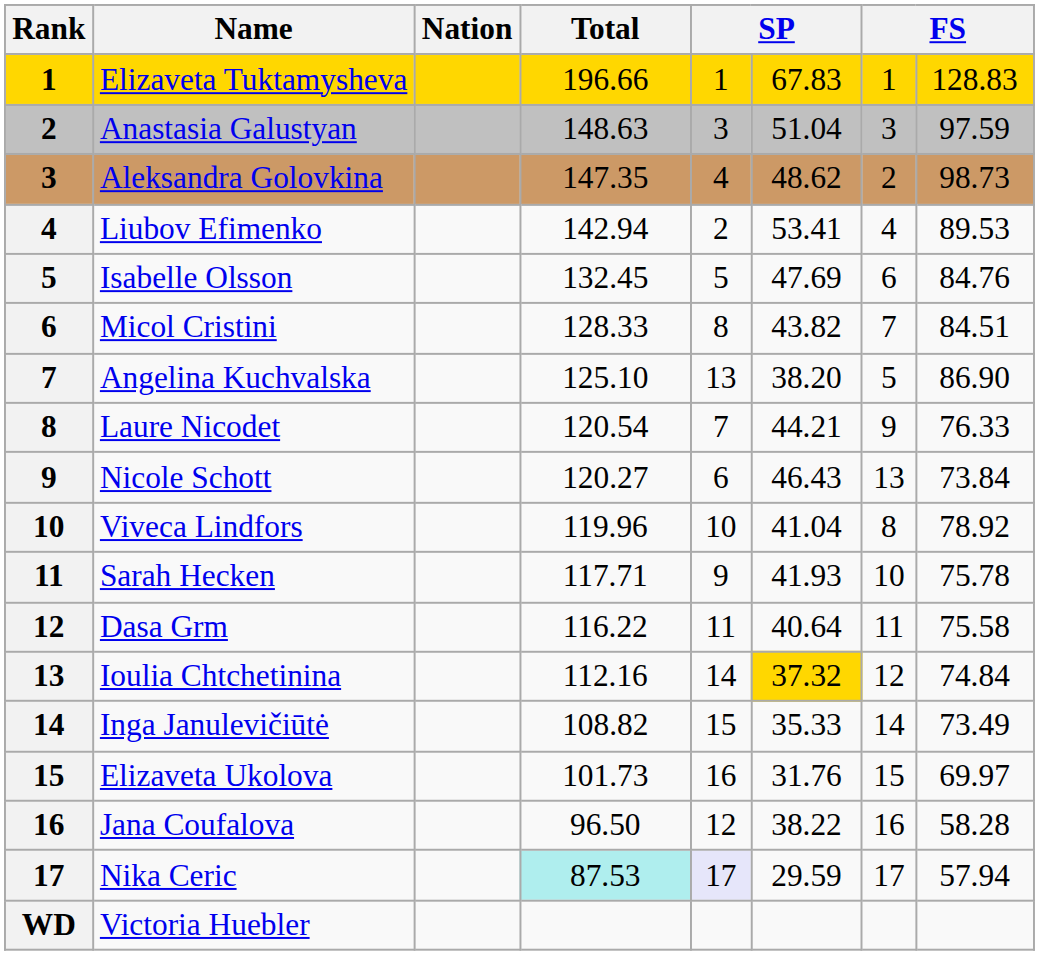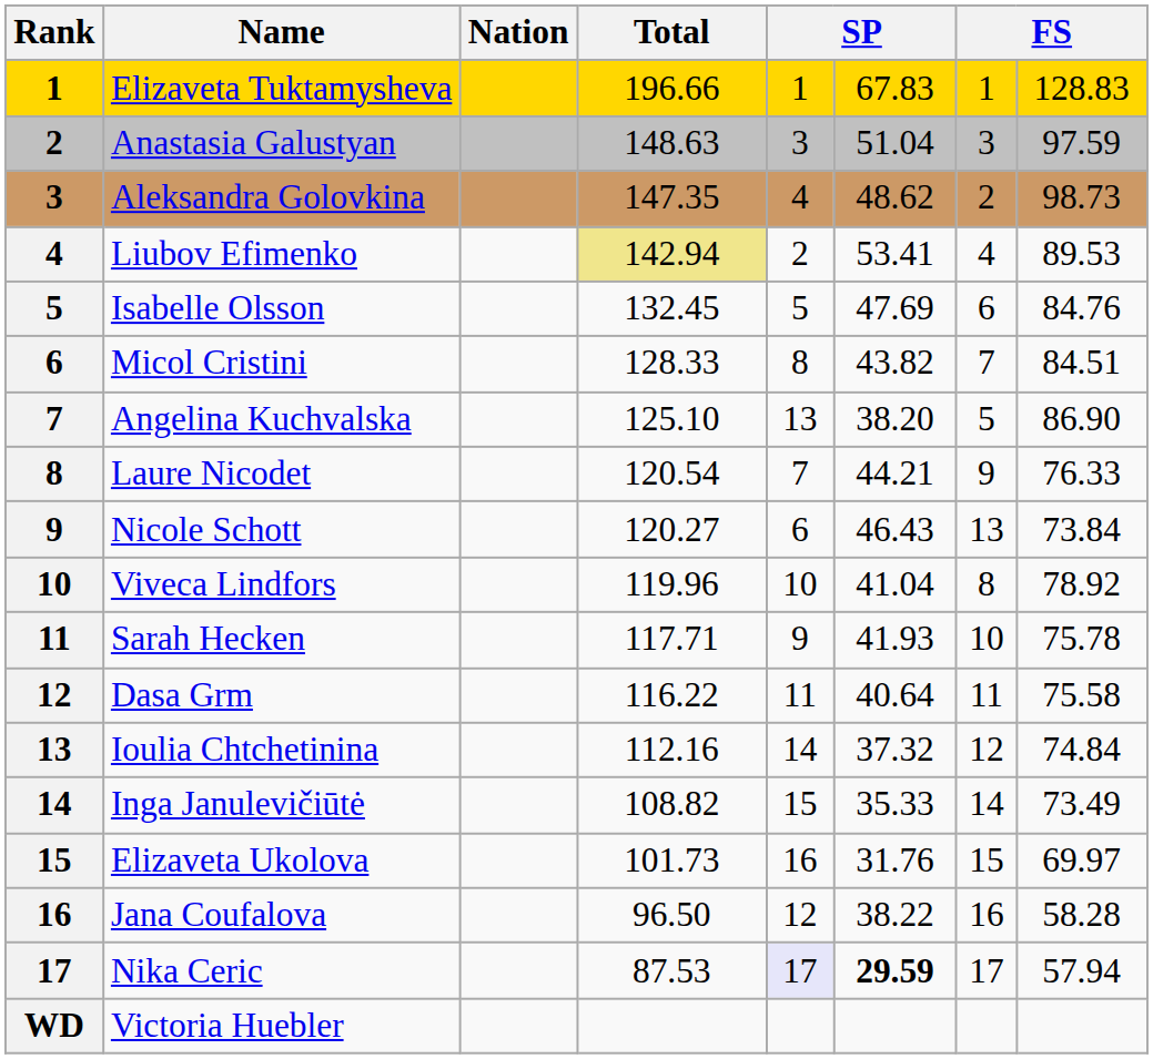Liubov Efimenko | Total: no background -> khaki background
Ioulia Chtchetinina | column 6: gold background -> no background
Nika Ceric | Total: paleturquoise background -> no background
Nika Ceric | column 6: normal -> bold
